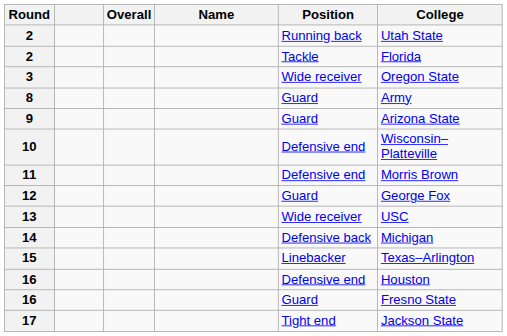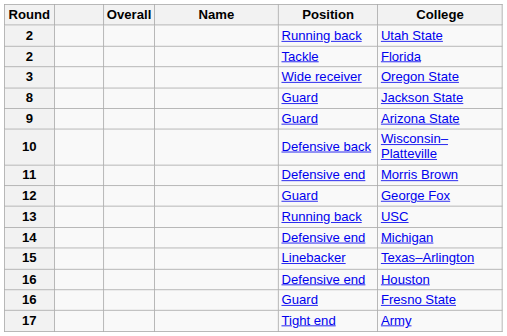8 | College: Army -> Jackson State
10 | Position: Defensive end -> Defensive back
13 | Position: Wide receiver -> Running back
14 | Position: Defensive back -> Defensive end
17 | College: Jackson State -> Army
